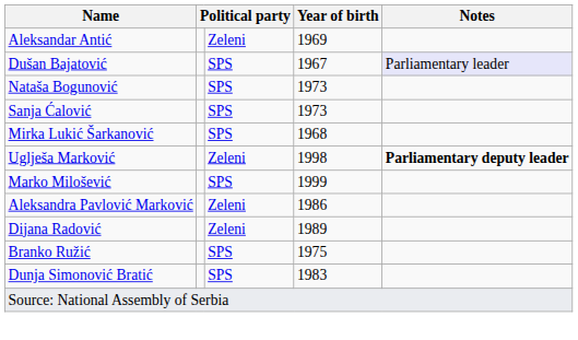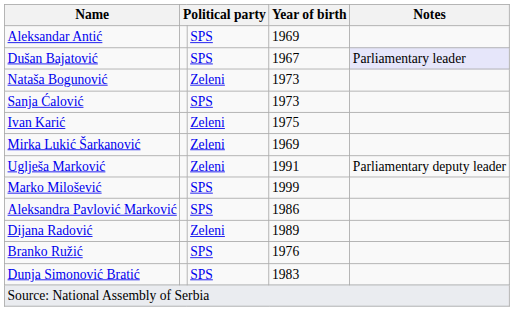Aleksandar Antić | column 3: Zeleni -> SPS
Nataša Bogunović | column 3: SPS -> Zeleni
+ row: Ivan Karić | Zeleni | 1975
Mirka Lukić Šarkanović | column 3: SPS -> Zeleni
Mirka Lukić Šarkanović | Year of birth: 1968 -> 1969
Uglješa Marković | Year of birth: 1998 -> 1991
Uglješa Marković | Notes: bold -> normal
Aleksandra Pavlović Marković | column 3: Zeleni -> SPS
Branko Ružić | Year of birth: 1975 -> 1976
